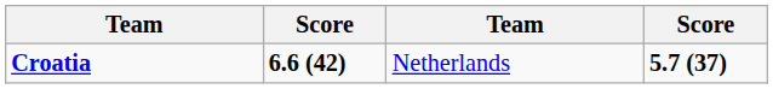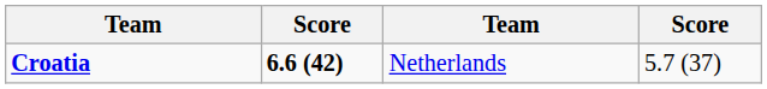Croatia | column 4: bold -> normal
